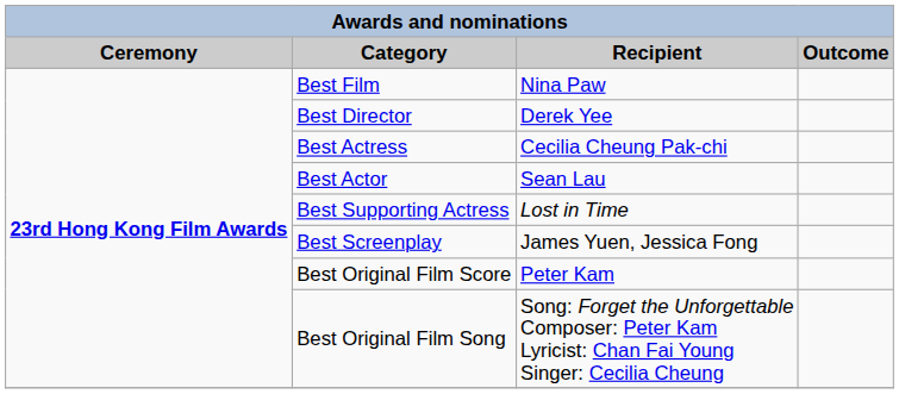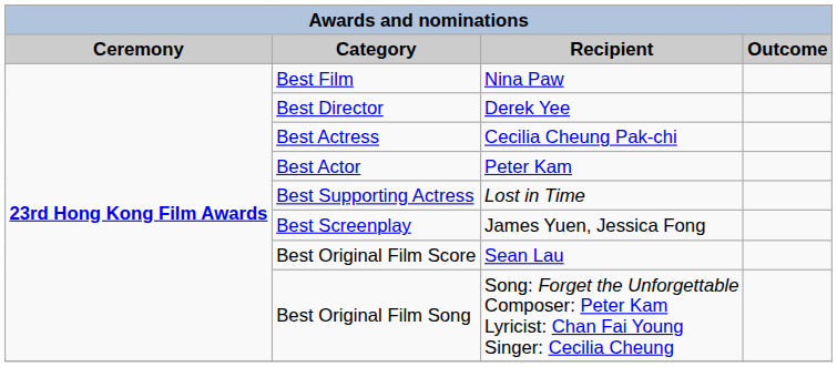Best Actor | Recipient: Sean Lau -> Peter Kam
Best Original Film Score | Recipient: Peter Kam -> Sean Lau
